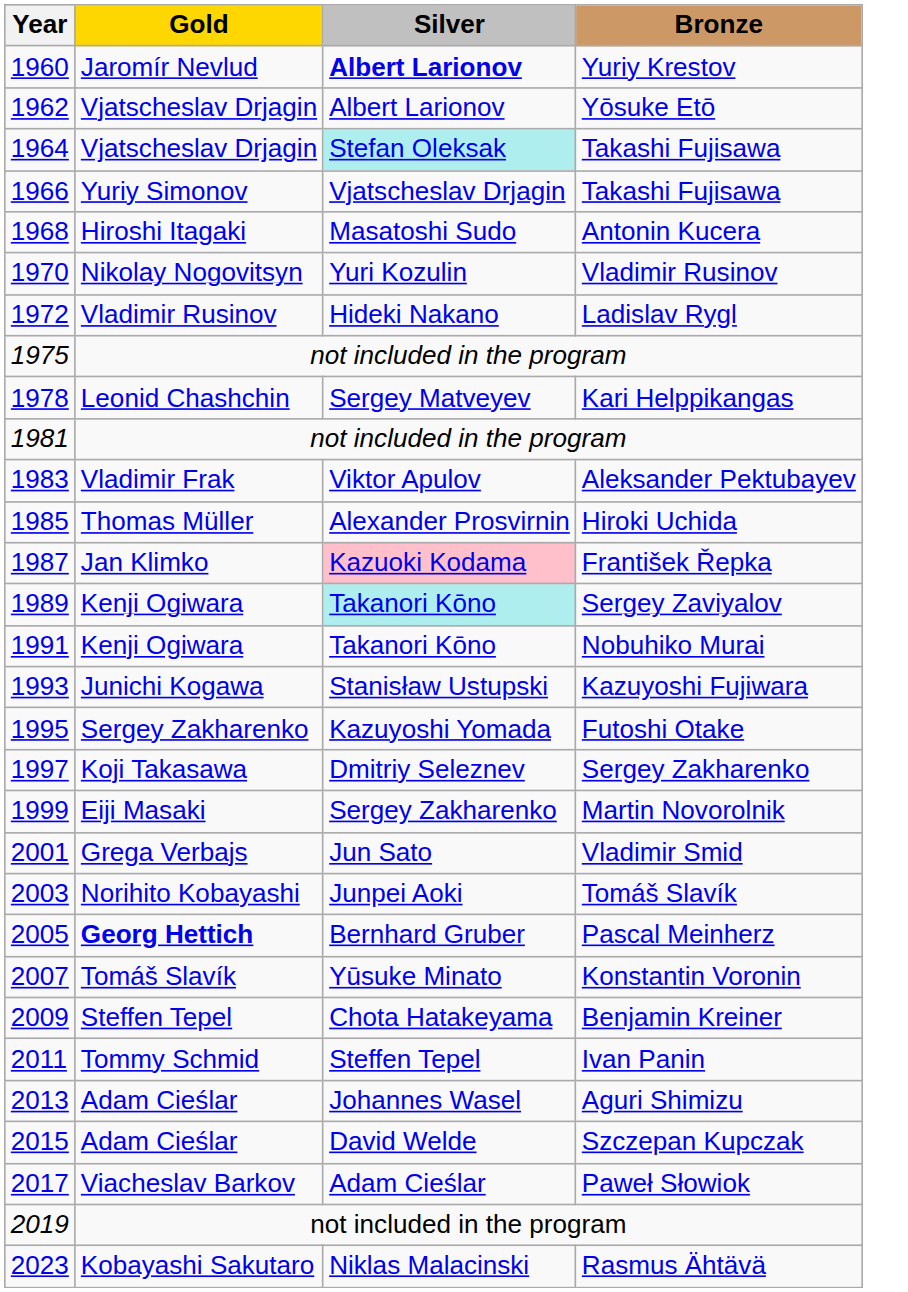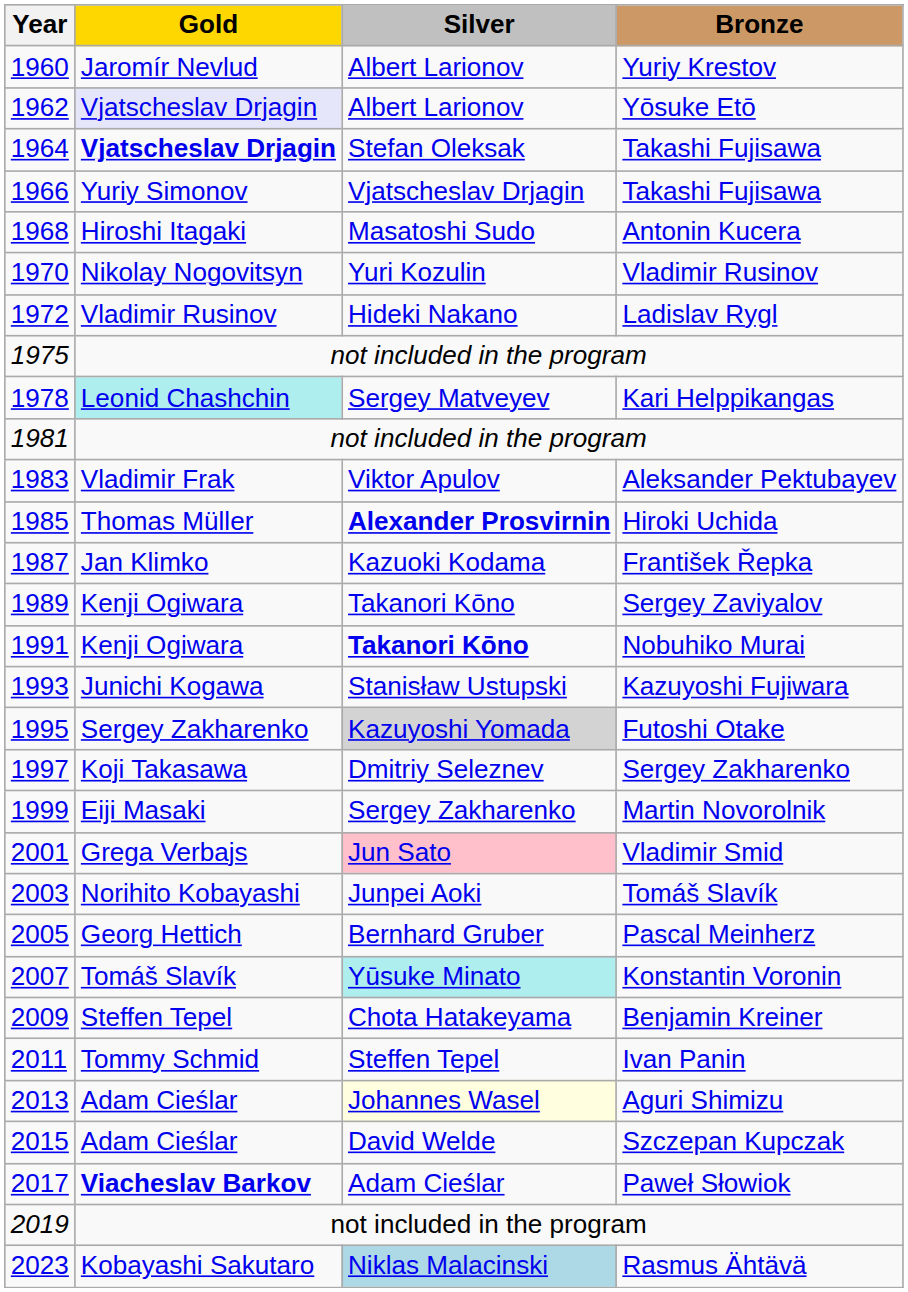Yuriy Krestov | Silver: bold -> normal
Yōsuke Etō | Gold: no background -> lavender background
1964 / Takashi Fujisawa | Gold: normal -> bold
1964 / Takashi Fujisawa | Silver: paleturquoise background -> no background
Kari Helppikangas | Gold: no background -> paleturquoise background
Hiroki Uchida | Silver: normal -> bold
František Řepka | Silver: pink background -> no background
Sergey Zaviyalov | Silver: paleturquoise background -> no background
Nobuhiko Murai | Silver: normal -> bold
Futoshi Otake | Silver: no background -> lightgrey background
Vladimir Smid | Silver: no background -> pink background
Pascal Meinherz | Gold: bold -> normal
Konstantin Voronin | Silver: no background -> paleturquoise background
Aguri Shimizu | Silver: no background -> lightyellow background
Paweł Słowiok | Gold: normal -> bold
Rasmus Ähtävä | Silver: no background -> lightblue background
